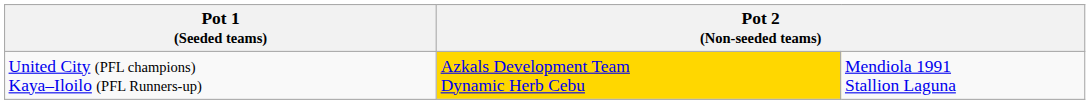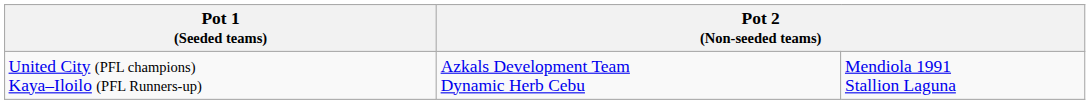United City (PFL champions) Kaya–Iloilo (PFL Runners-up) | column 2: gold background -> no background
